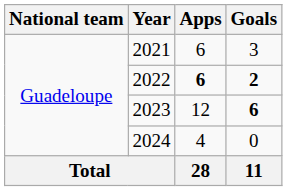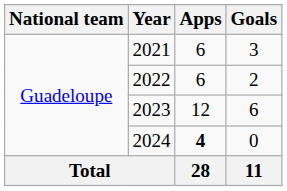2022 | Apps: bold -> normal
2022 | Goals: bold -> normal
2023 | Goals: bold -> normal
2024 | Apps: normal -> bold
